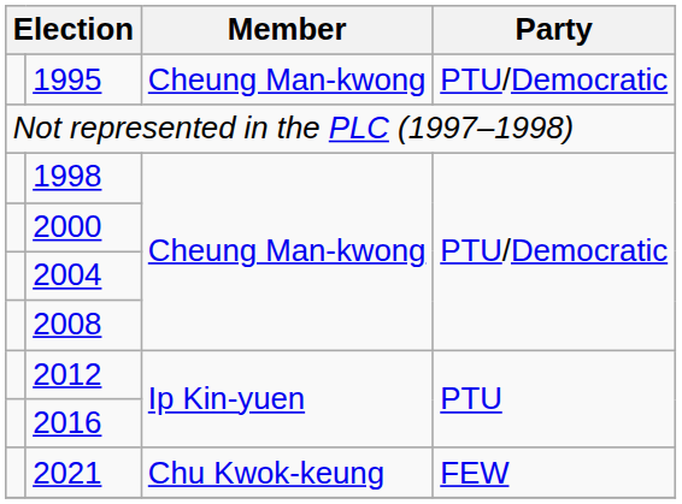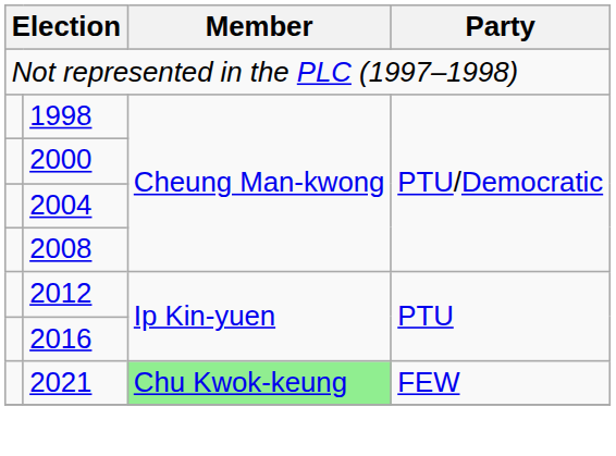- row: 1995 | Cheung Man-kwong | PTU/Democratic
2021 | Member: no background -> lightgreen background
